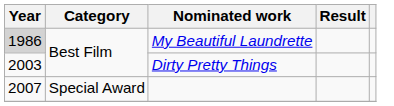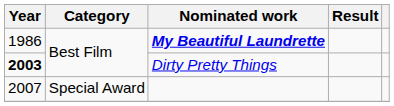My Beautiful Laundrette | Year: lightgrey background -> no background
My Beautiful Laundrette | Nominated work: normal -> bold
Dirty Pretty Things | Year: normal -> bold
